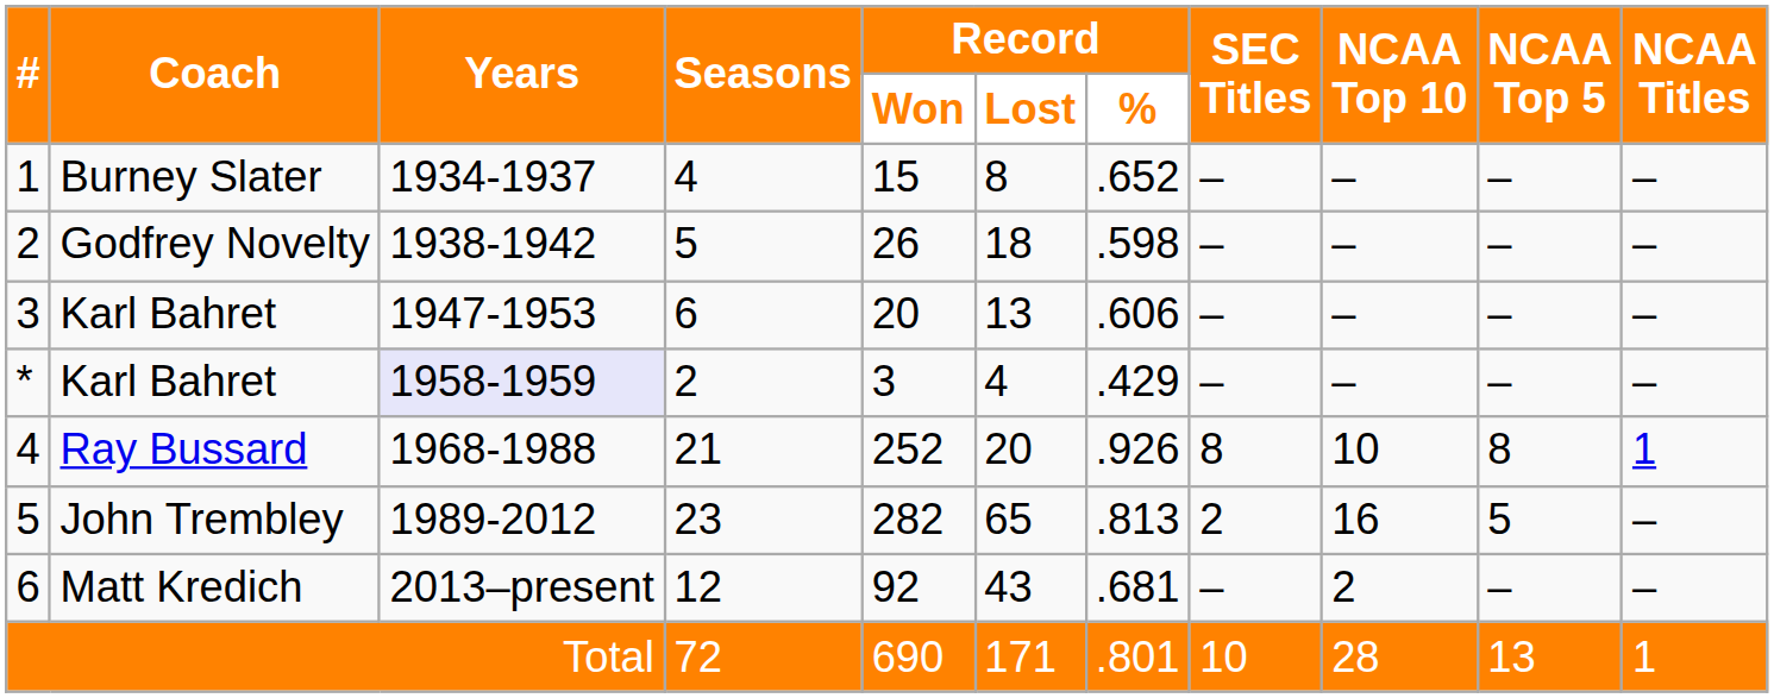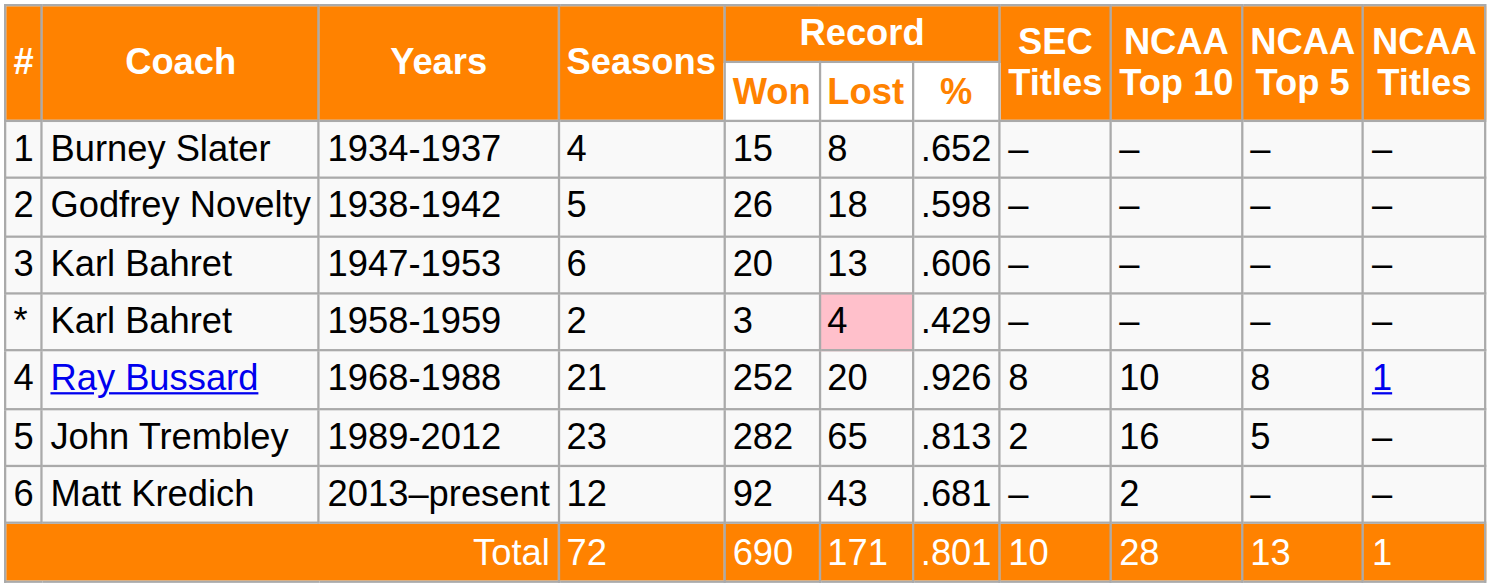* | Years: lavender background -> no background
* | Record / Lost: no background -> pink background
